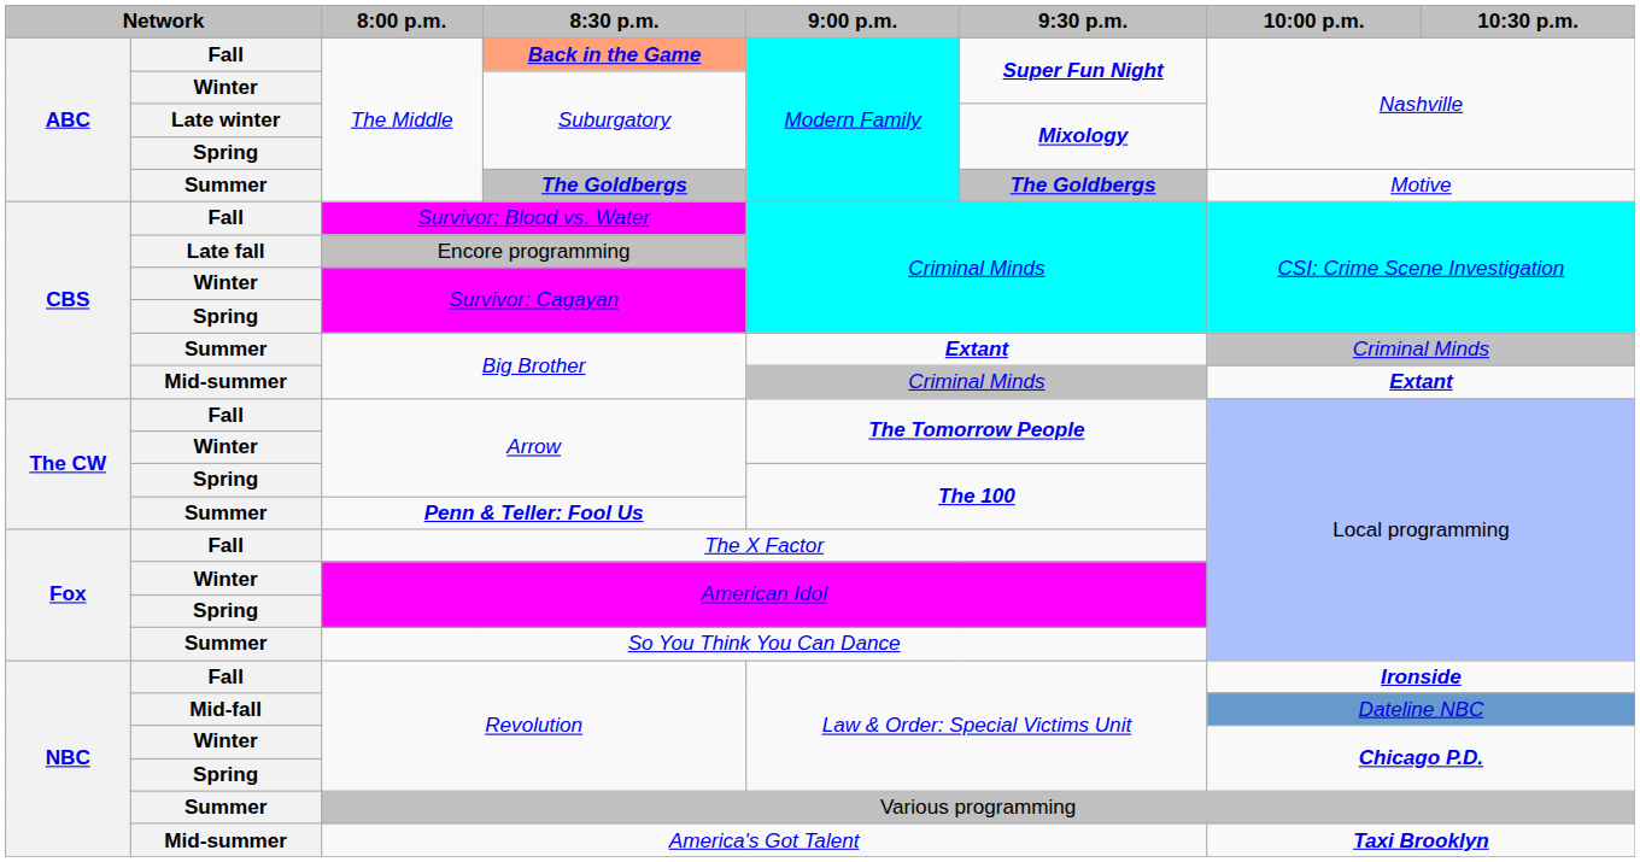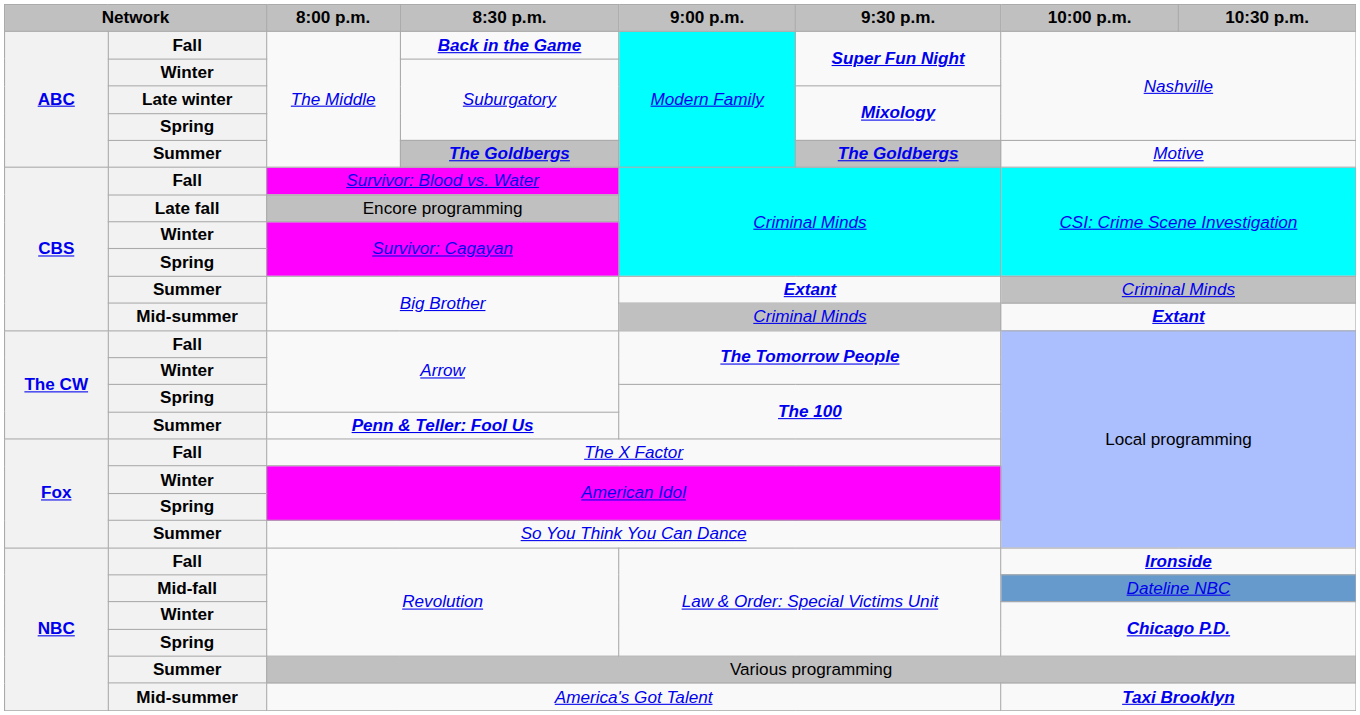Back in the Game | 8:30 p.m.: lightsalmon background -> no background
